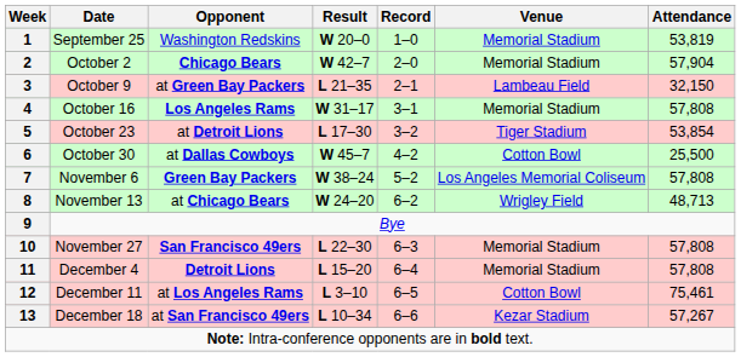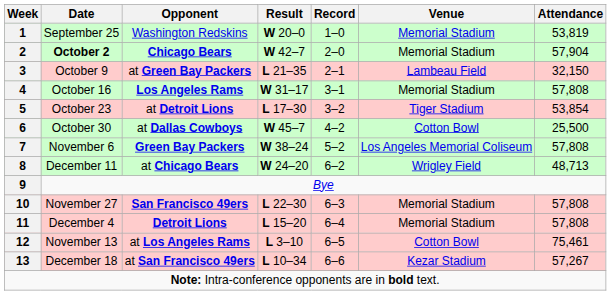2 | Date: normal -> bold
8 | Date: November 13 -> December 11
12 | Date: December 11 -> November 13
